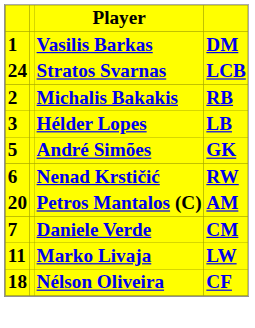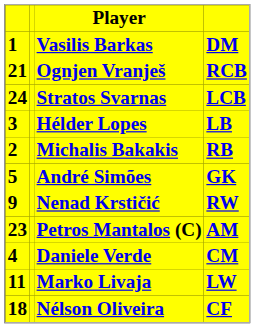+ row: 21 | Ognjen Vranješ | RCB
rows swapped: Michalis Bakakis <-> Hélder Lopes
Nenad Krstičić | column 1: 6 -> 9
Petros Mantalos (C) | column 1: 20 -> 23
Daniele Verde | column 1: 7 -> 4
